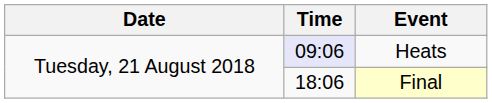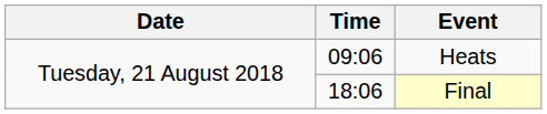Heats | Time: lavender background -> no background
